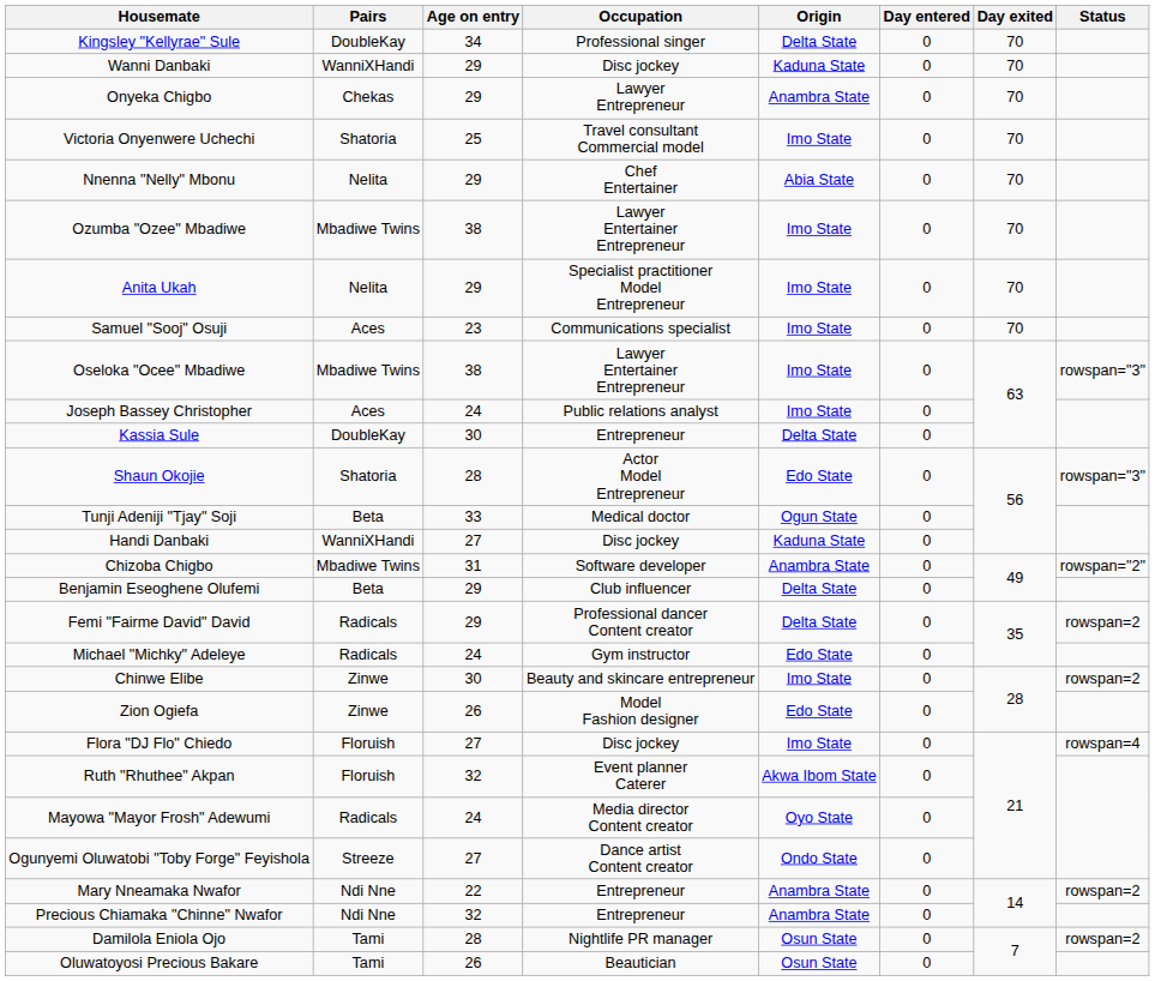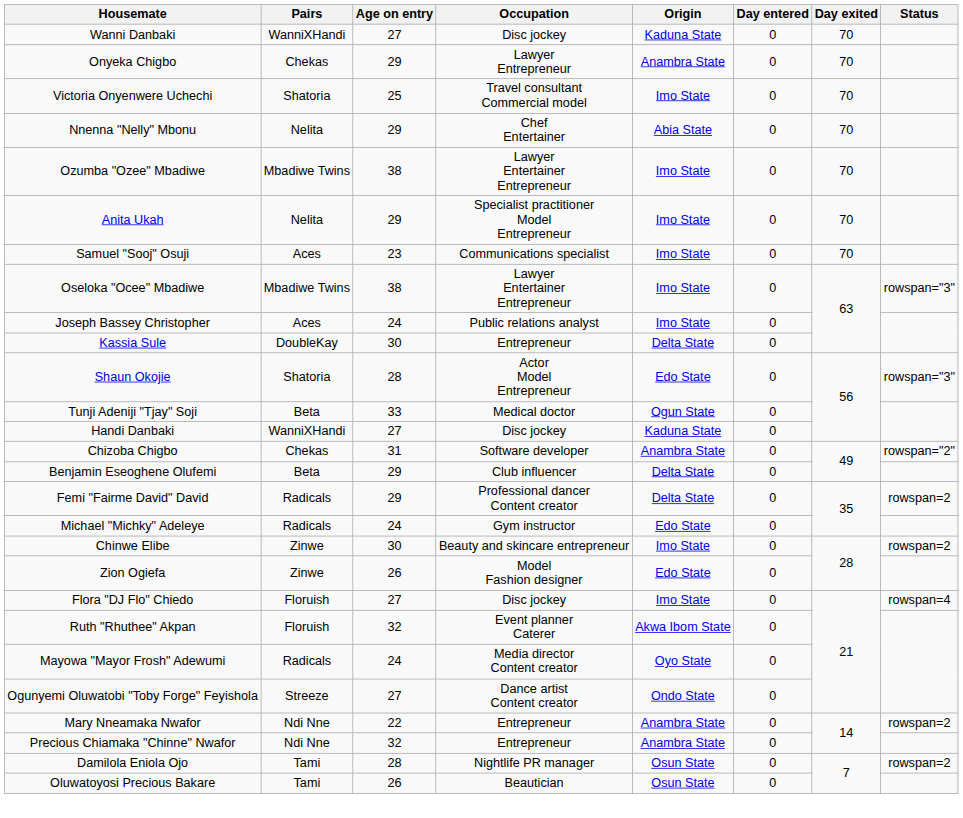- row: Kingsley "Kellyrae" Sule | DoubleKay | 34 | Professional singer | Delta State | 0 | 70
Wanni Danbaki | Age on entry: 29 -> 27
Chizoba Chigbo | Pairs: Mbadiwe Twins -> Chekas
